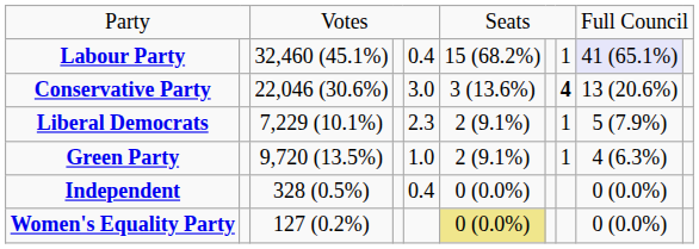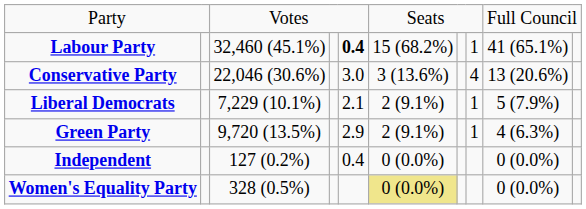Labour Party | column 5: normal -> bold
Labour Party | column 9: lavender background -> no background
Conservative Party | column 8: bold -> normal
Liberal Democrats | column 5: 2.3 -> 2.1
Green Party | column 5: 1.0 -> 2.9
Independent | column 3: 328 (0.5%) -> 127 (0.2%)
Women's Equality Party | column 3: 127 (0.2%) -> 328 (0.5%)
